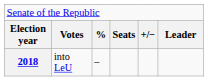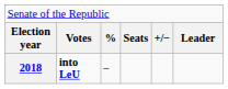2018 | column 2: normal -> bold
